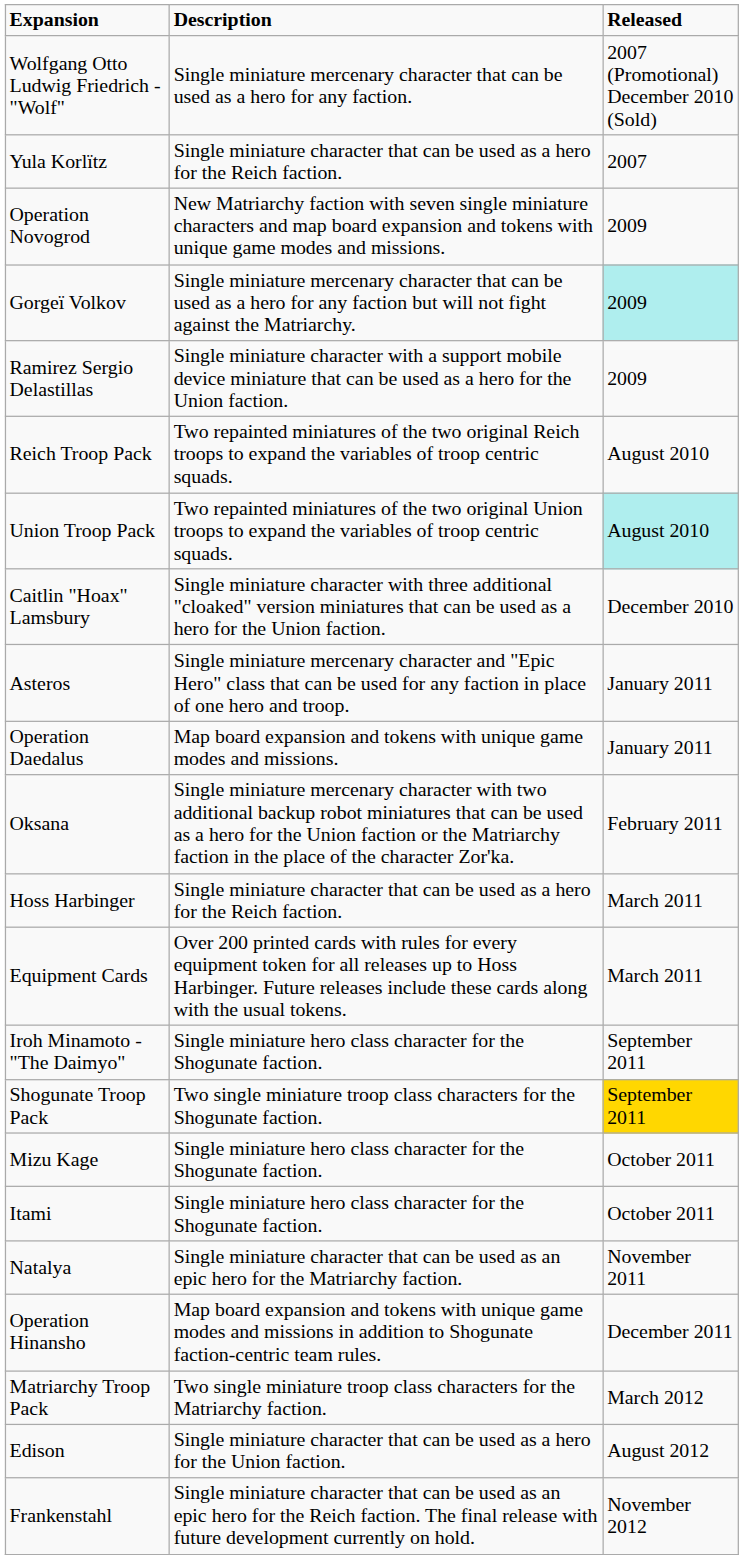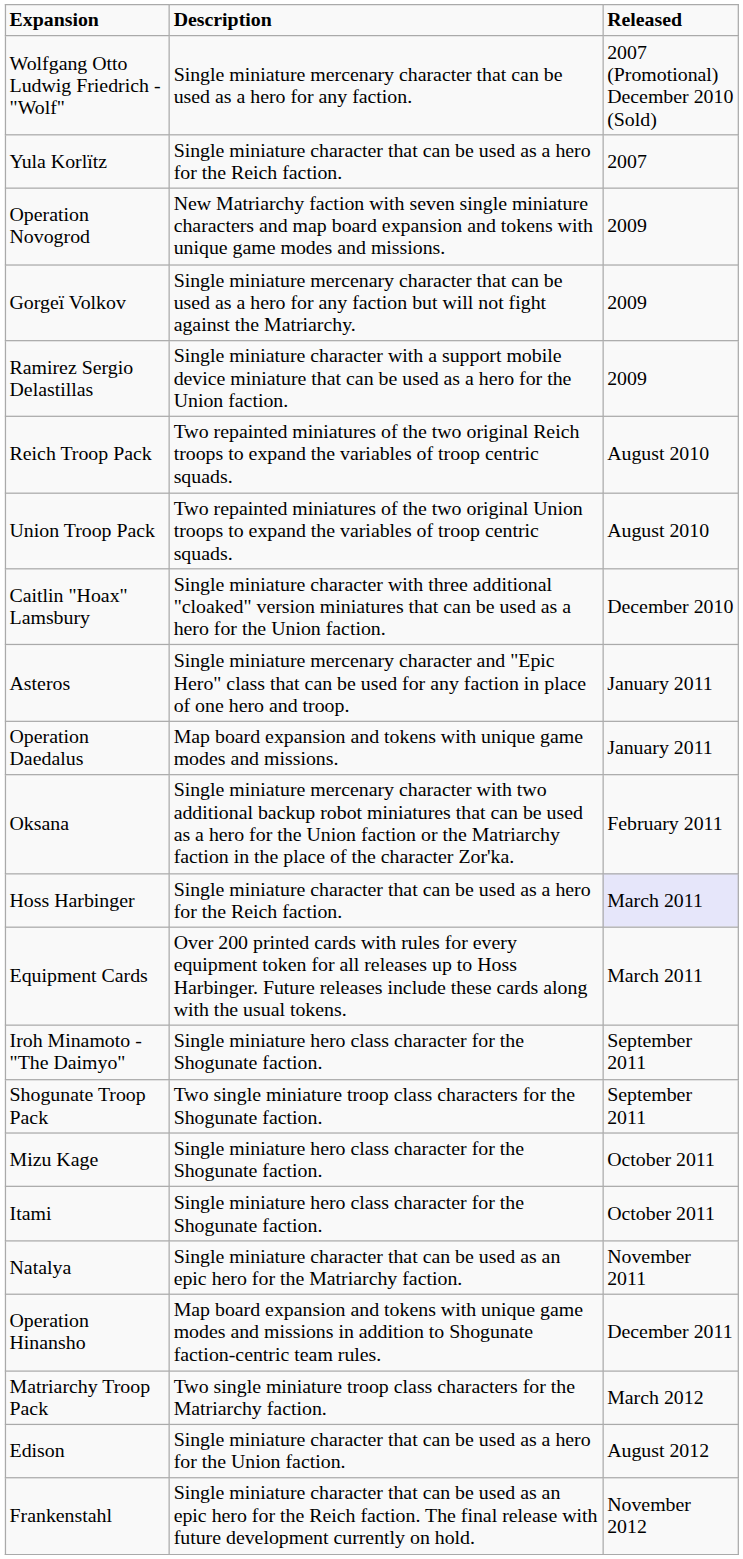Gorgeï Volkov | Released: paleturquoise background -> no background
Union Troop Pack | Released: paleturquoise background -> no background
Hoss Harbinger | Released: no background -> lavender background
Shogunate Troop Pack | Released: gold background -> no background
